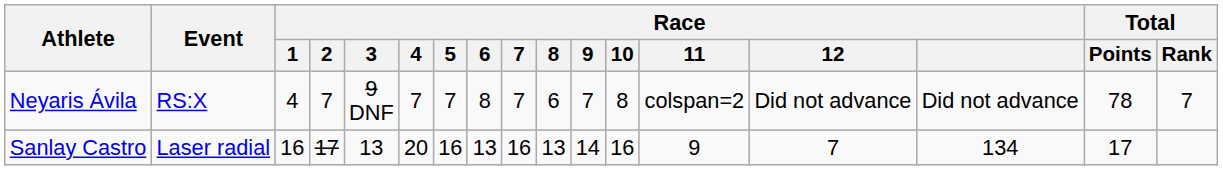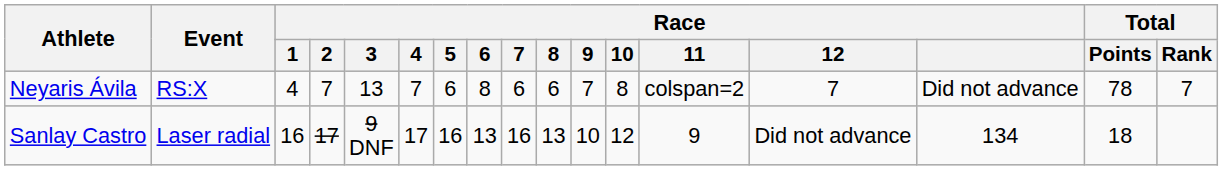Neyaris Ávila | Race / 3: 9 DNF -> 13
Neyaris Ávila | Race / 5: 7 -> 6
Neyaris Ávila | Race / 7: 7 -> 6
Neyaris Ávila | Race / 12: Did not advance -> 7
Sanlay Castro | Race / 3: 13 -> 9 DNF
Sanlay Castro | Race / 4: 20 -> 17
Sanlay Castro | Race / 9: 14 -> 10
Sanlay Castro | Race / 10: 16 -> 12
Sanlay Castro | Race / 12: 7 -> Did not advance
Sanlay Castro | Total / Points: 17 -> 18
